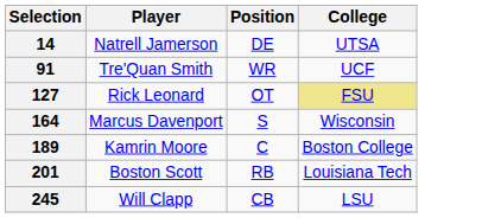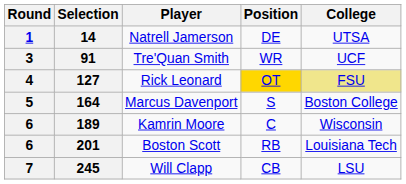+ column: Round | 1 | 3 | 4 | 5 | 6 | 6 | 7
127 | Position: no background -> gold background
164 | College: Wisconsin -> Boston College
189 | College: Boston College -> Wisconsin
